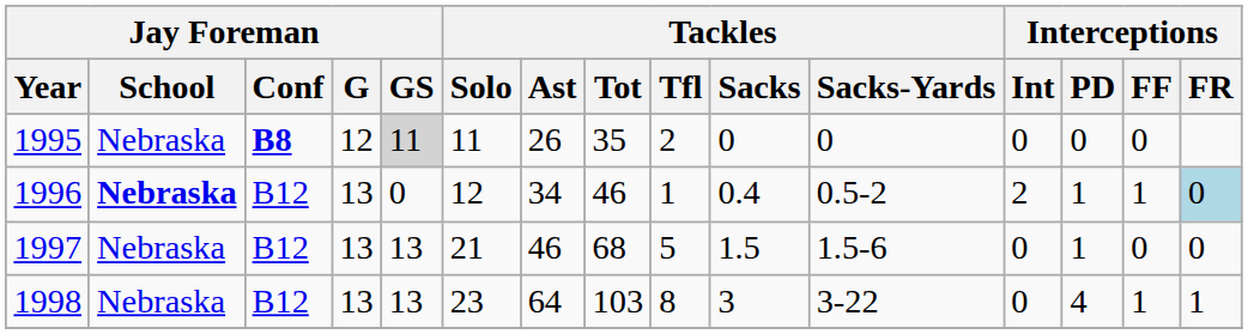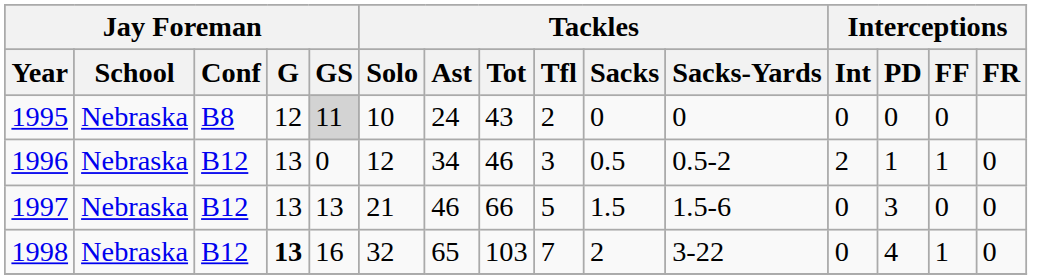1995 | Jay Foreman / Conf: bold -> normal
1995 | Tackles / Solo: 11 -> 10
1995 | Tackles / Ast: 26 -> 24
1995 | Tackles / Tot: 35 -> 43
1996 | Jay Foreman / School: bold -> normal
1996 | Tackles / Tfl: 1 -> 3
1996 | Tackles / Sacks: 0.4 -> 0.5
1996 | Interceptions / FR: lightblue background -> no background
1997 | Tackles / Tot: 68 -> 66
1997 | Interceptions / PD: 1 -> 3
1998 | Jay Foreman / G: normal -> bold
1998 | Jay Foreman / GS: 13 -> 16
1998 | Tackles / Solo: 23 -> 32
1998 | Tackles / Ast: 64 -> 65
1998 | Tackles / Tfl: 8 -> 7
1998 | Tackles / Sacks: 3 -> 2
1998 | Interceptions / FR: 1 -> 0
